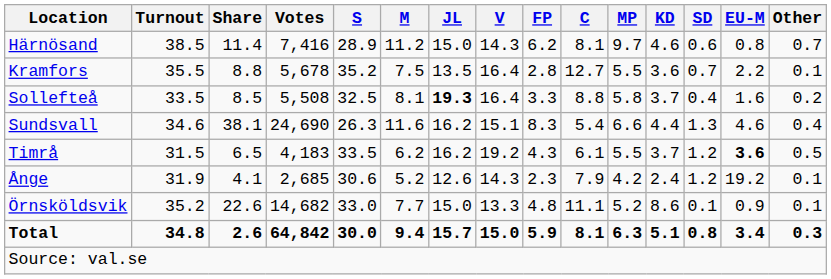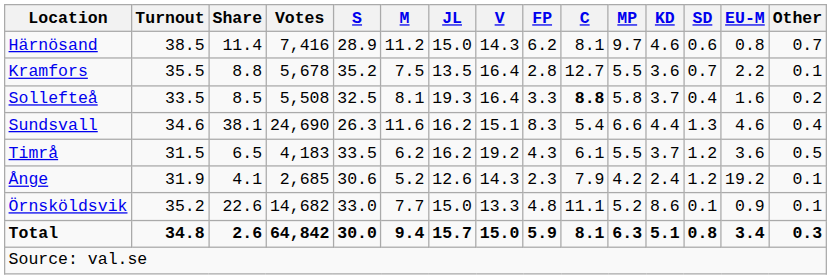Sollefteå | JL: bold -> normal
Sollefteå | C: normal -> bold
Timrå | EU-M: bold -> normal
